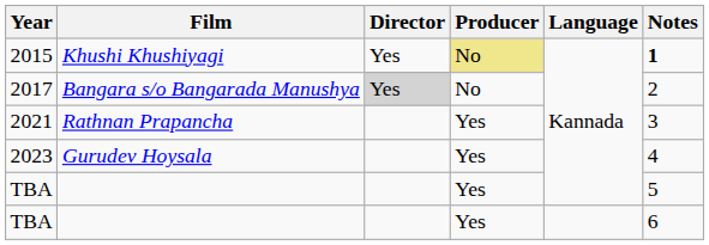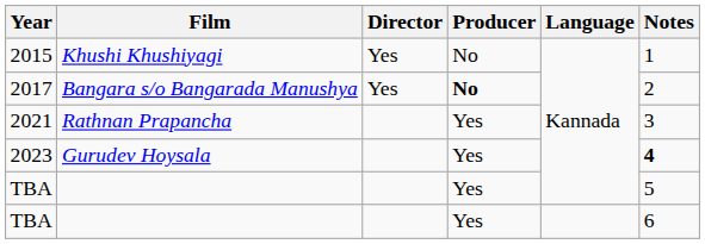2015 | Producer: khaki background -> no background
2015 | Notes: bold -> normal
2017 | Director: lightgrey background -> no background
2017 | Producer: normal -> bold
2023 | Notes: normal -> bold
